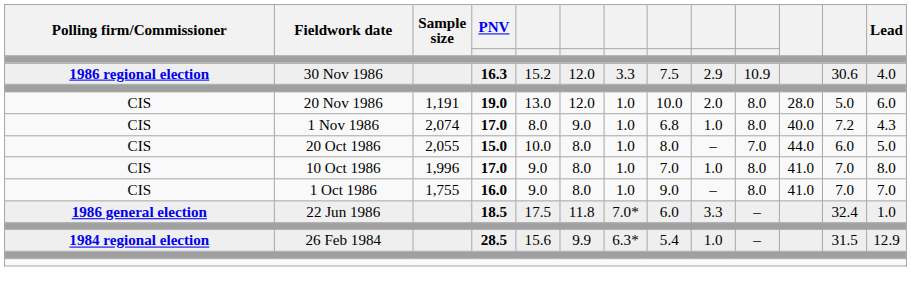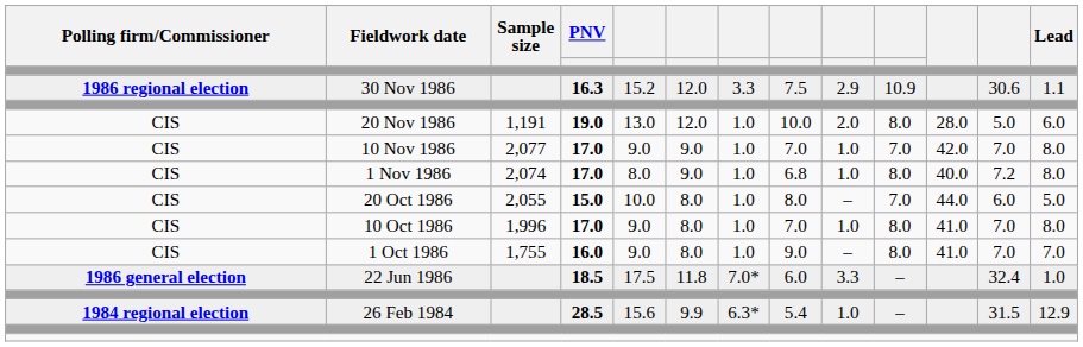30 Nov 1986 | Lead: 4.0 -> 1.1
+ row: CIS | 10 Nov 1986 | 2,077 | 17.0 | 9.0 | 9.0 | 1.0 | 7.0 | 1.0 | 7.0 | 42.0 | 7.0 | 8.0
1 Nov 1986 | Lead: 4.3 -> 8.0
